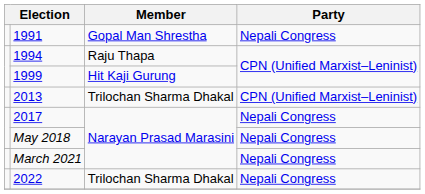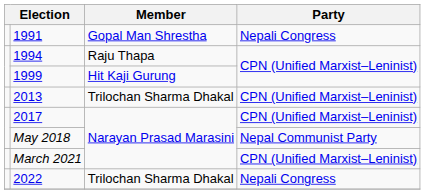2017 | Party: Nepali Congress -> CPN (Unified Marxist–Leninist)
May 2018 | Party: Nepali Congress -> Nepal Communist Party
March 2021 | Party: Nepali Congress -> CPN (Unified Marxist–Leninist)
